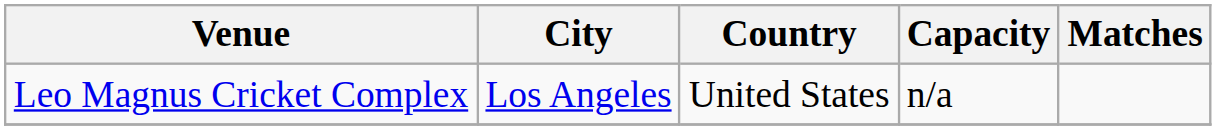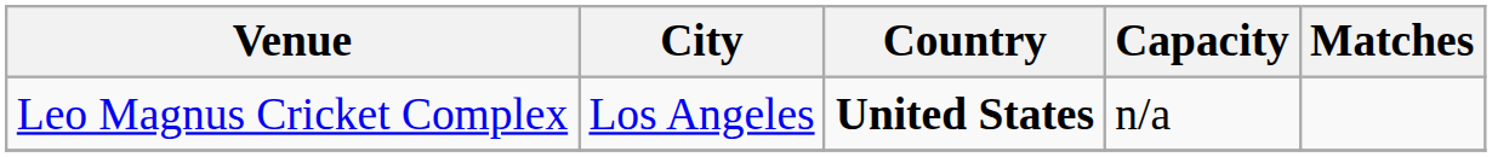Leo Magnus Cricket Complex | Country: normal -> bold
